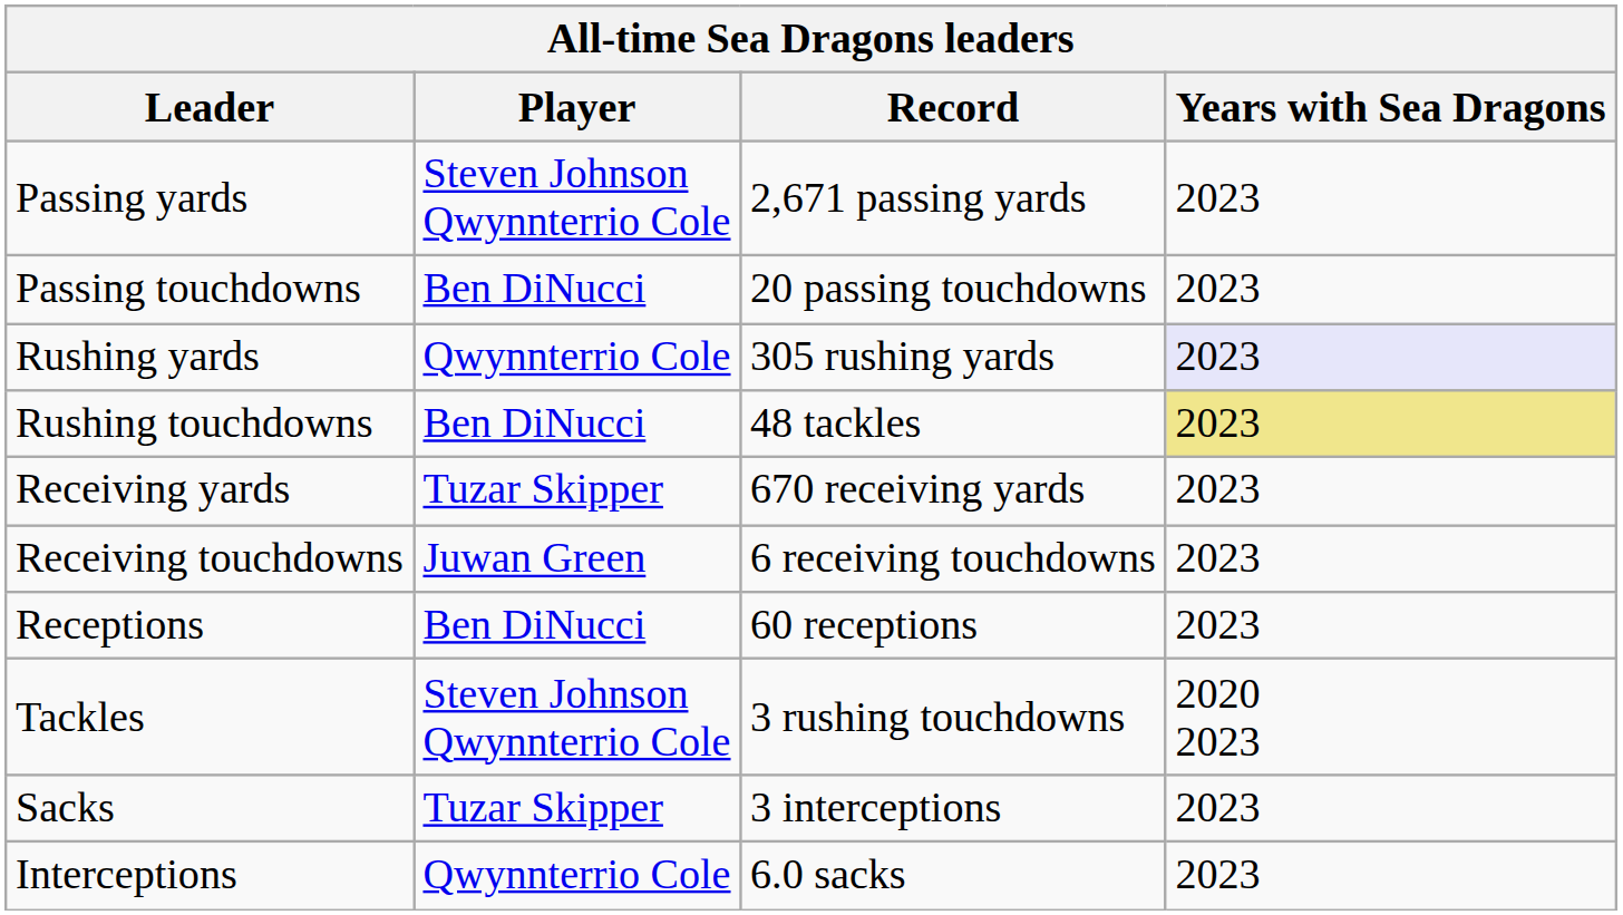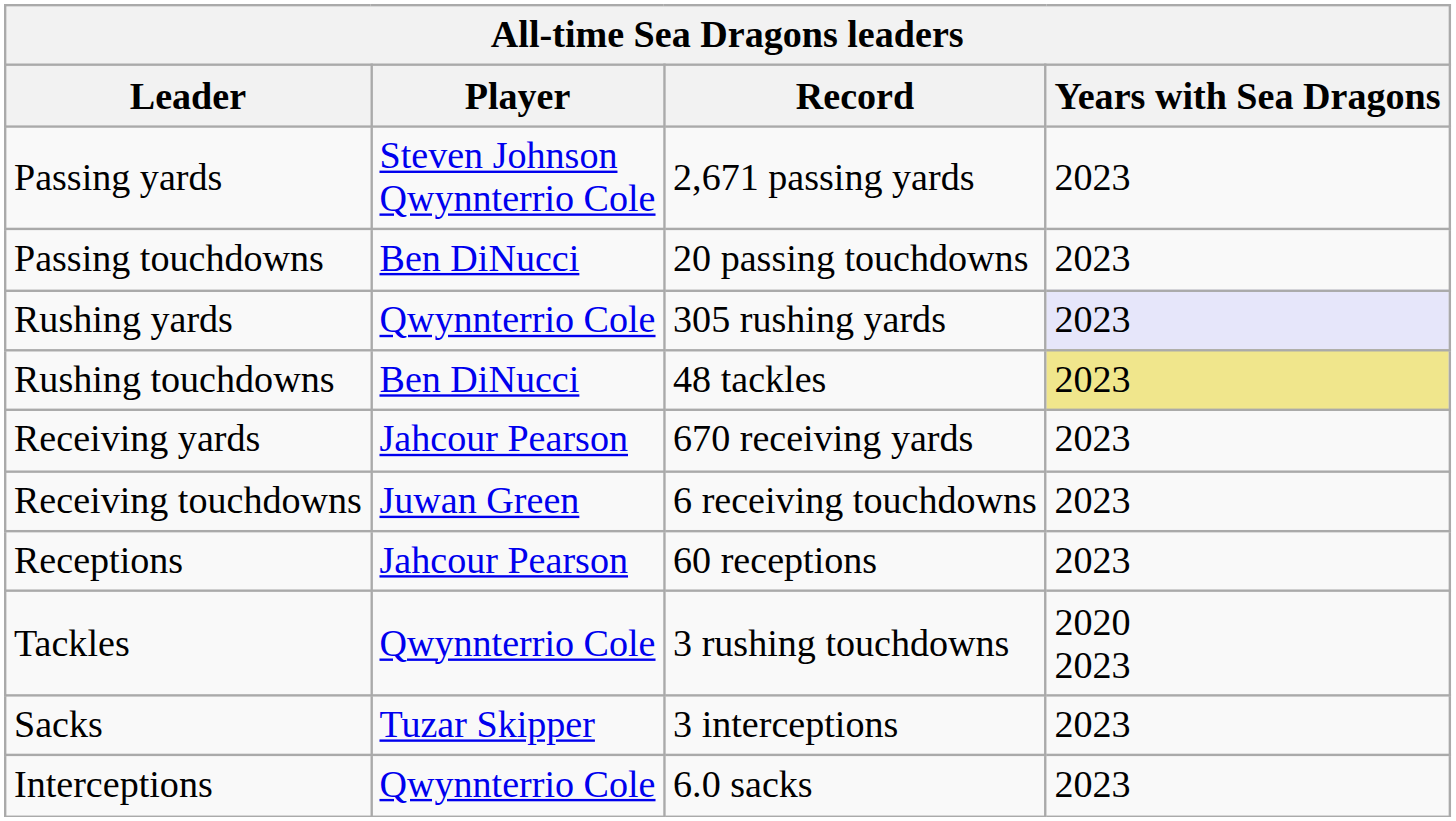Receiving yards | Player: Tuzar Skipper -> Jahcour Pearson
Receptions | Player: Ben DiNucci -> Jahcour Pearson
Tackles | Player: Steven Johnson Qwynnterrio Cole -> Qwynnterrio Cole
